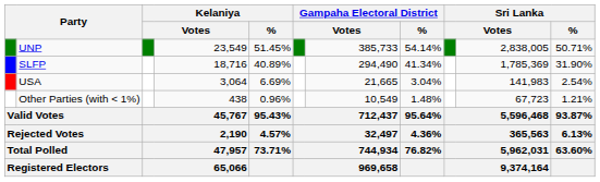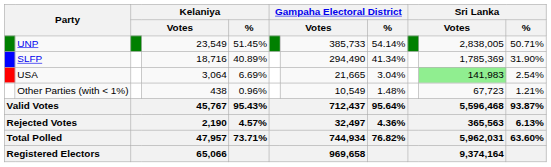USA | column 10: no background -> lightgreen background
